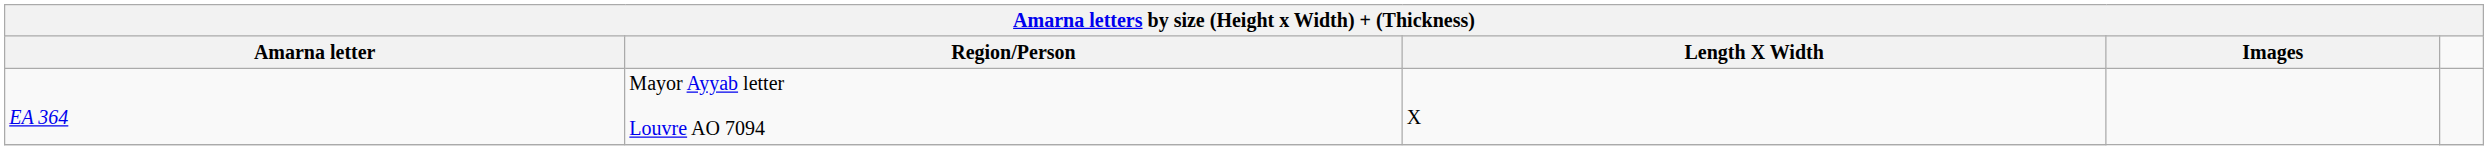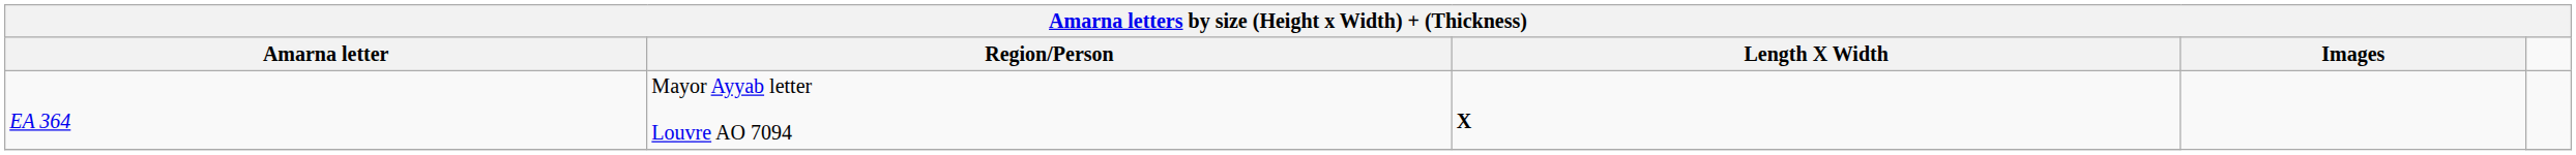EA 364 | Length X Width: normal -> bold
